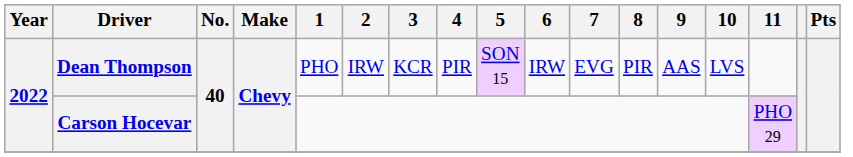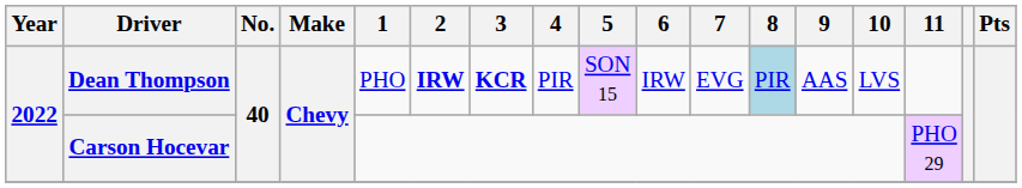Dean Thompson | 2: normal -> bold
Dean Thompson | 3: normal -> bold
Dean Thompson | 8: no background -> lightblue background
